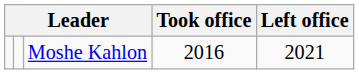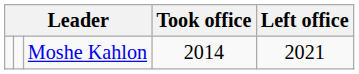Moshe Kahlon | Took office: 2016 -> 2014
